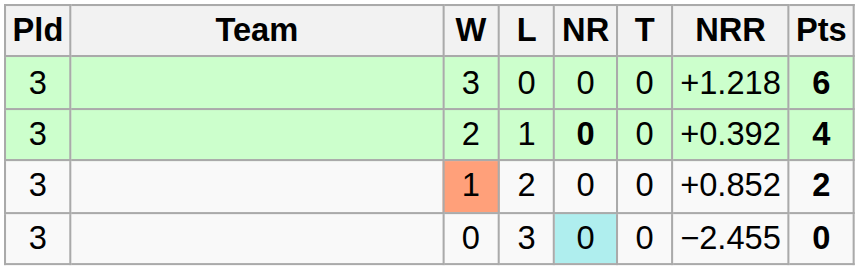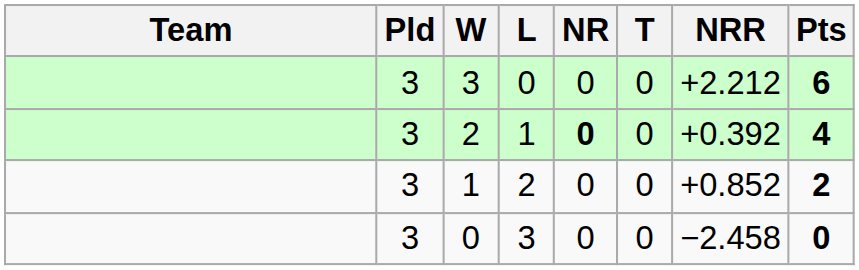columns swapped: Team <-> Pld
row 2 | NRR: +1.218 -> +2.212
row 4 | W: lightsalmon background -> no background
row 5 | NR: paleturquoise background -> no background
row 5 | NRR: −2.455 -> −2.458
